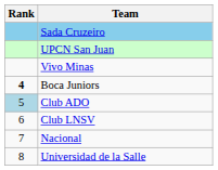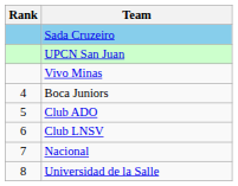Boca Juniors | Rank: bold -> normal
Club ADO | Rank: lightblue background -> no background
